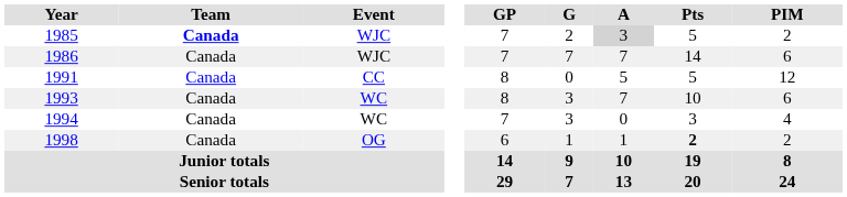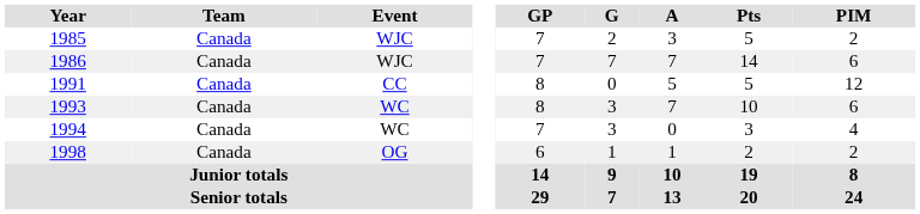1985 | Team: bold -> normal
1985 | A: lightgrey background -> no background
1998 | Pts: bold -> normal
